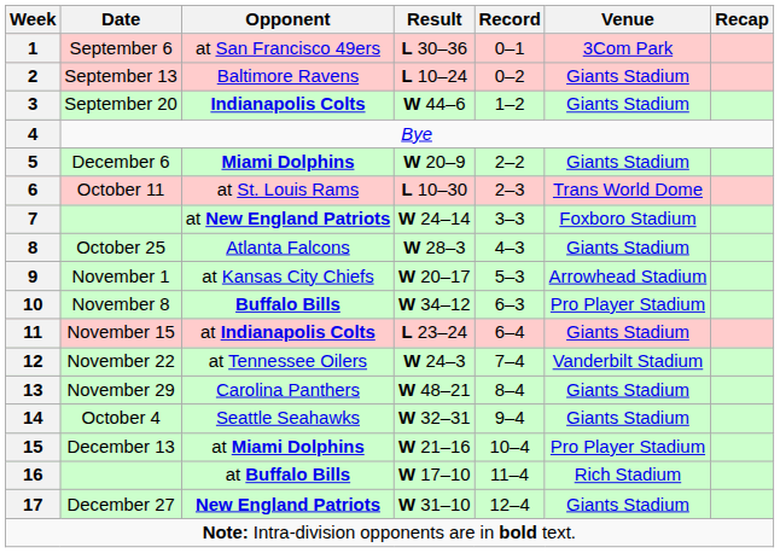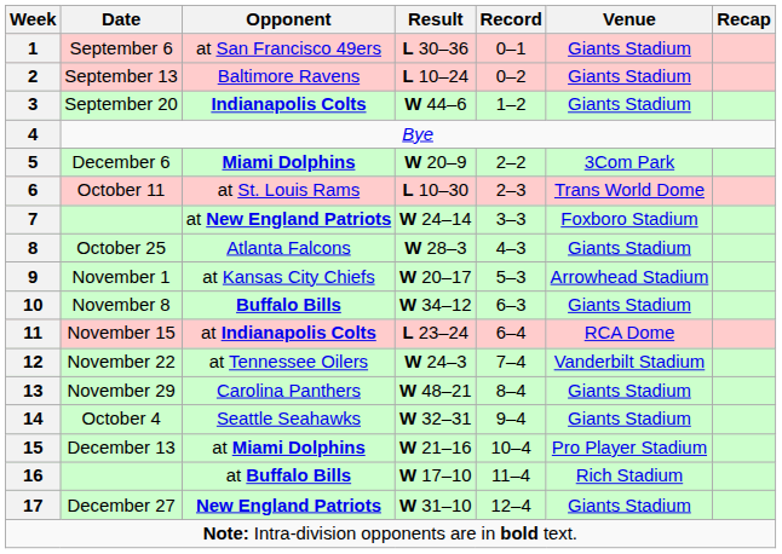1 | Venue: 3Com Park -> Giants Stadium
5 | Venue: Giants Stadium -> 3Com Park
10 | Venue: Pro Player Stadium -> Giants Stadium
11 | Venue: Giants Stadium -> RCA Dome
